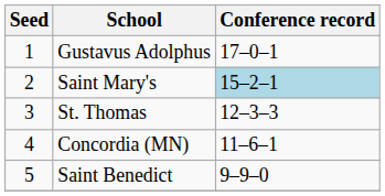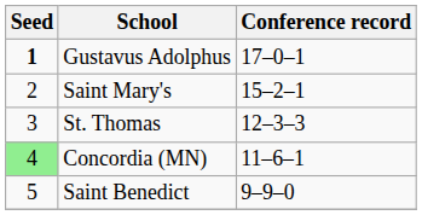Gustavus Adolphus | Seed: normal -> bold
Saint Mary's | Conference record: lightblue background -> no background
Concordia (MN) | Seed: no background -> lightgreen background
